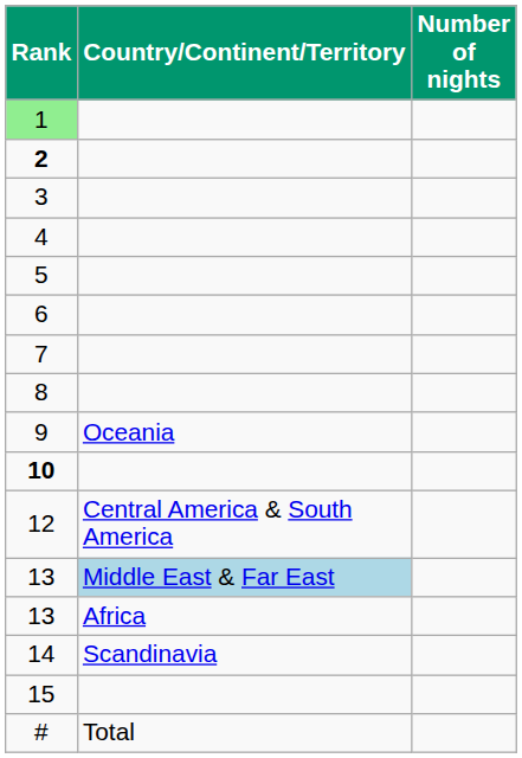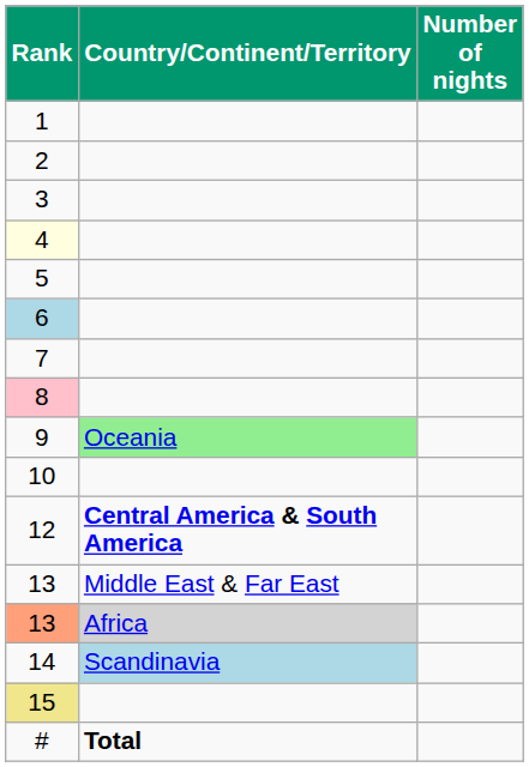1 | Rank: lightgreen background -> no background
2 | Rank: bold -> normal
4 | Rank: no background -> lightyellow background
6 | Rank: no background -> lightblue background
8 | Rank: no background -> pink background
9 | Country/Continent/Territory: no background -> lightgreen background
10 | Rank: bold -> normal
12 | Country/Continent/Territory: normal -> bold
13 / Middle East & Far East | Country/Continent/Territory: lightblue background -> no background
13 / Africa | Rank: no background -> lightsalmon background
13 / Africa | Country/Continent/Territory: no background -> lightgrey background
14 | Country/Continent/Territory: no background -> lightblue background
15 | Rank: no background -> khaki background
# | Country/Continent/Territory: normal -> bold
